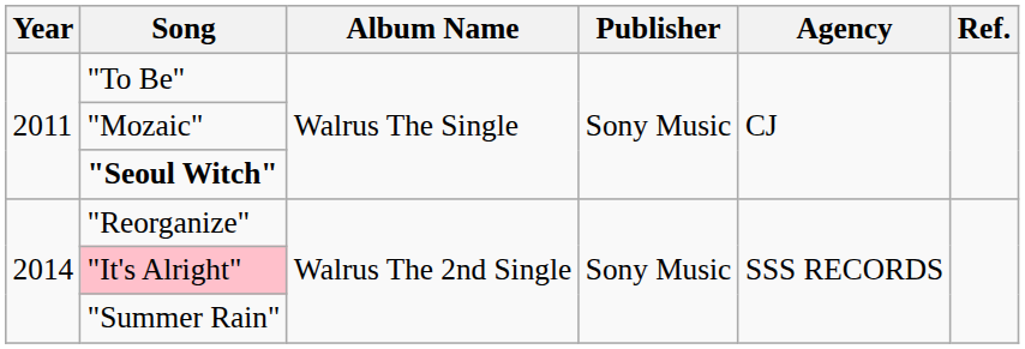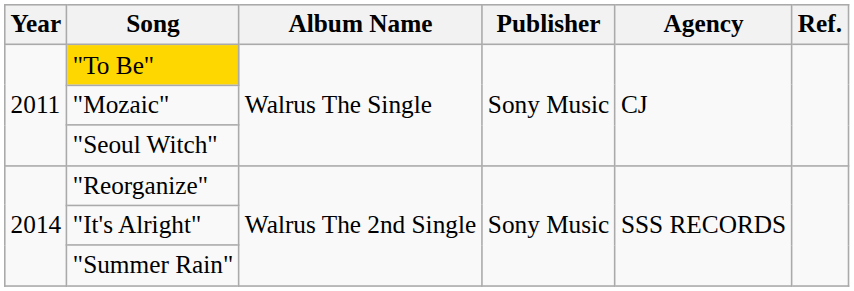"To Be" | Song: no background -> gold background
"Seoul Witch" | Song: bold -> normal
"It's Alright" | Song: pink background -> no background
